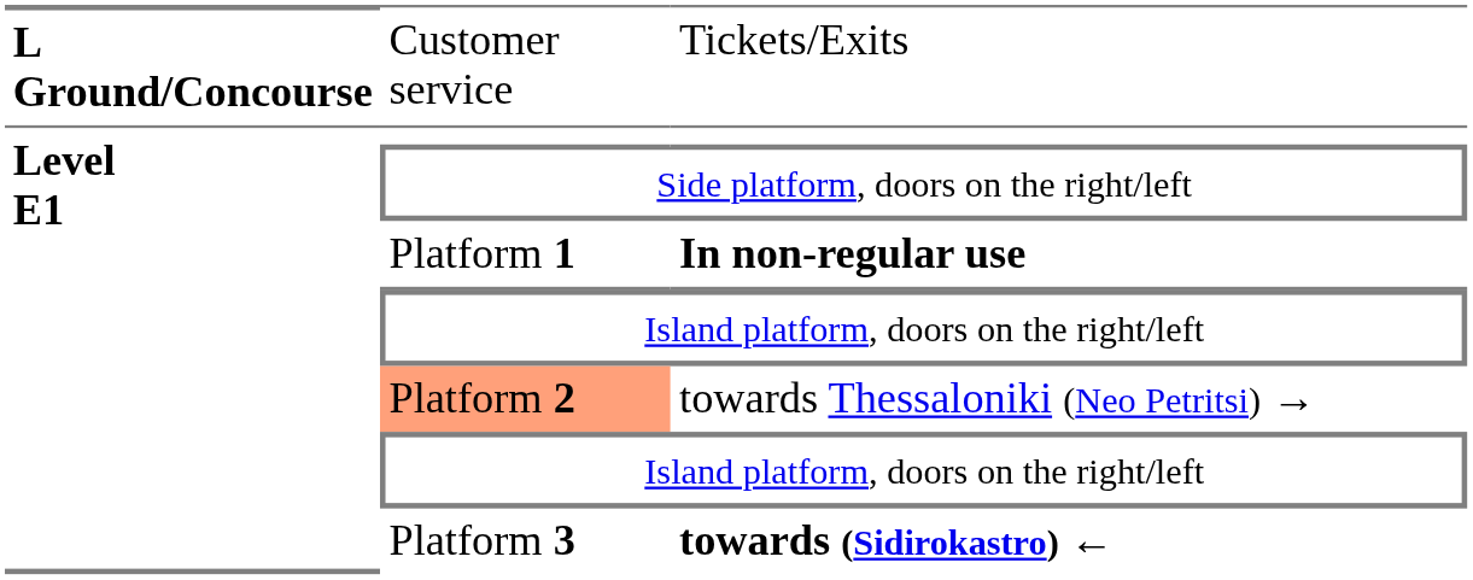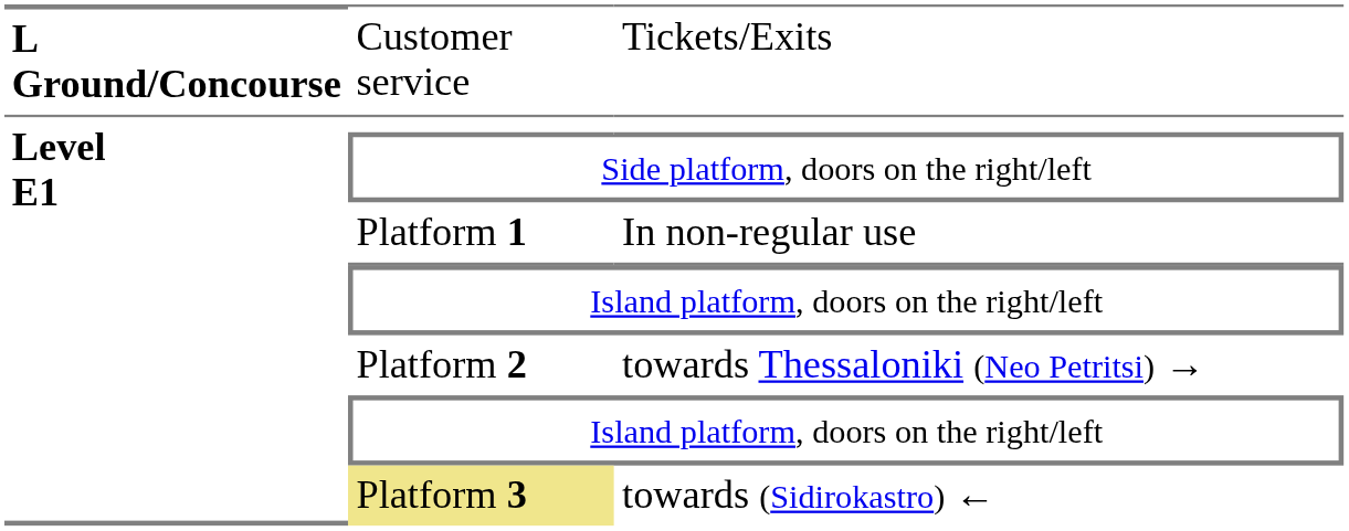Platform 1 | column 3: bold -> normal
Platform 2 | column 2: lightsalmon background -> no background
Platform 3 | column 2: no background -> khaki background
Platform 3 | column 3: bold -> normal
